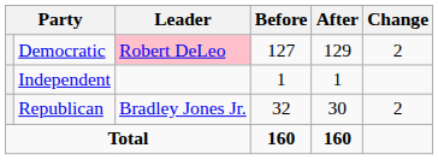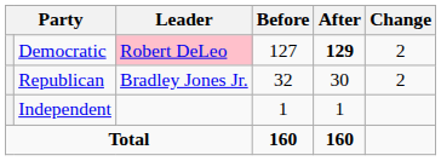Democratic | After: normal -> bold
rows swapped: Republican <-> Independent
